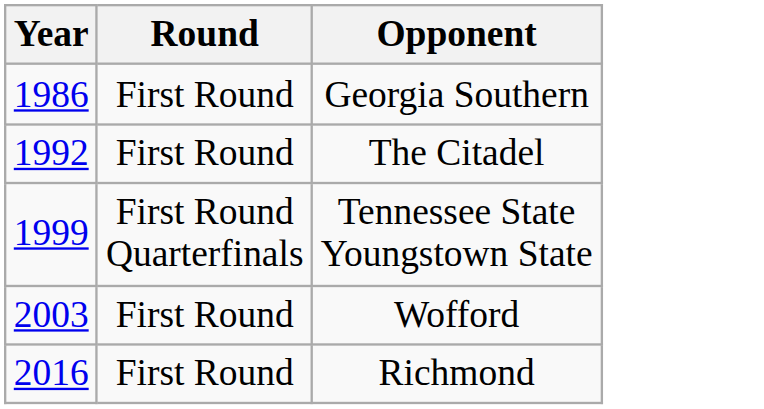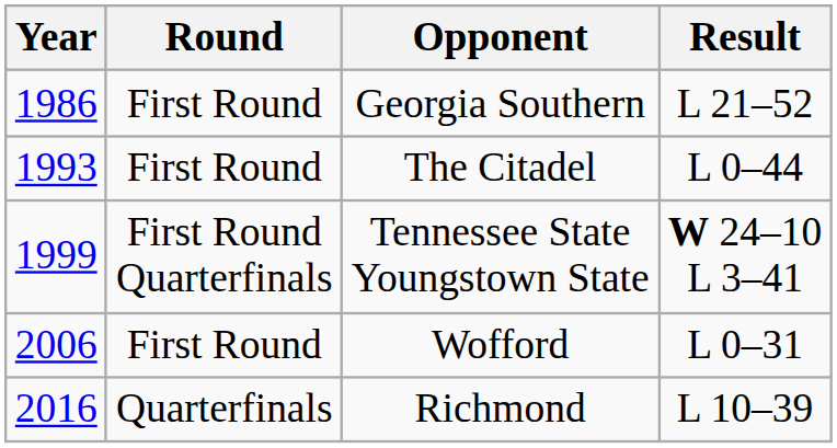+ column: Result | L 21–52 | L 0–44 | W 24–10 L 3–41 | L 0–31 | L 10–39
The Citadel | Year: 1992 -> 1993
Wofford | Year: 2003 -> 2006
Richmond | Round: First Round -> Quarterfinals
